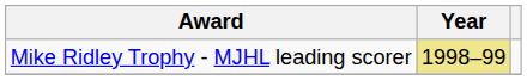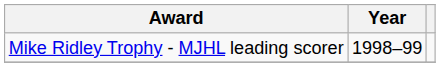Mike Ridley Trophy - MJHL leading scorer | Year: khaki background -> no background
